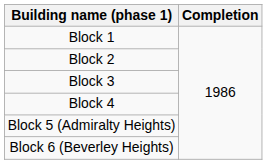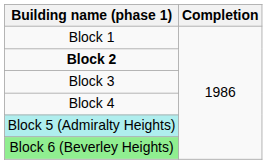Block 2 | Building name (phase 1): normal -> bold
Block 5 (Admiralty Heights) | Building name (phase 1): no background -> paleturquoise background
Block 6 (Beverley Heights) | Building name (phase 1): no background -> lightgreen background
